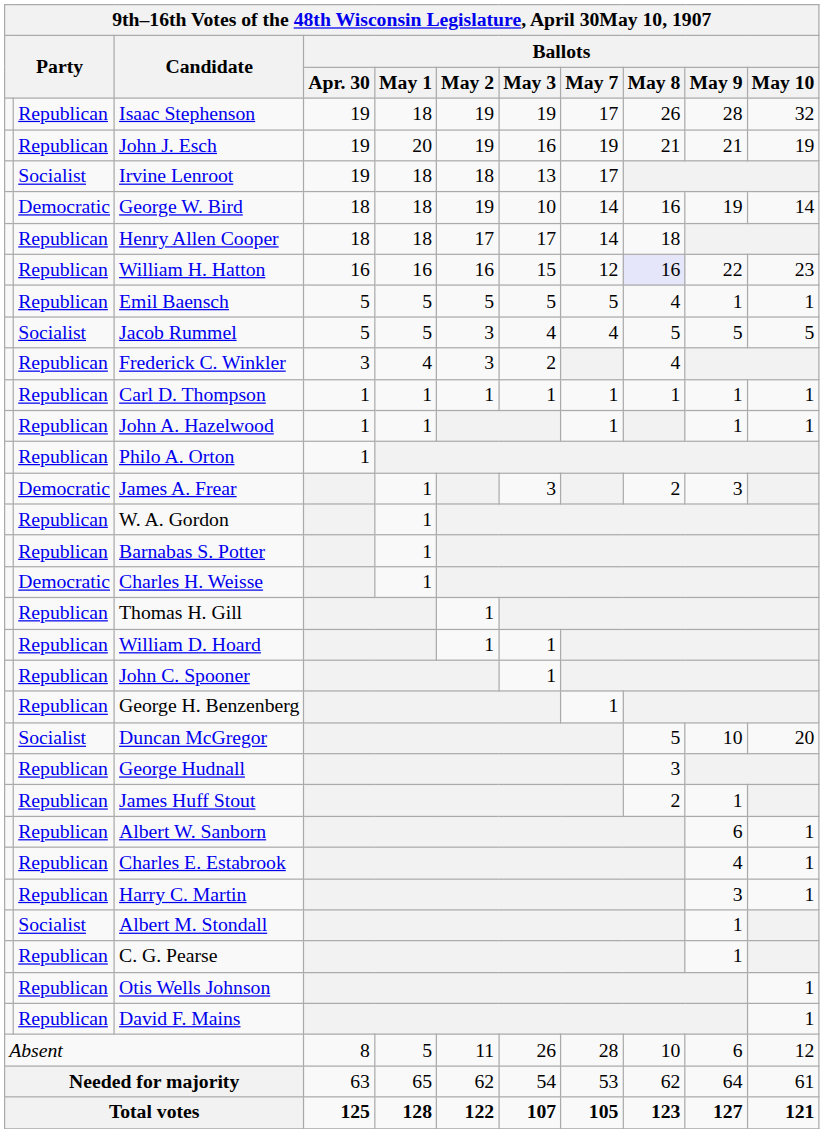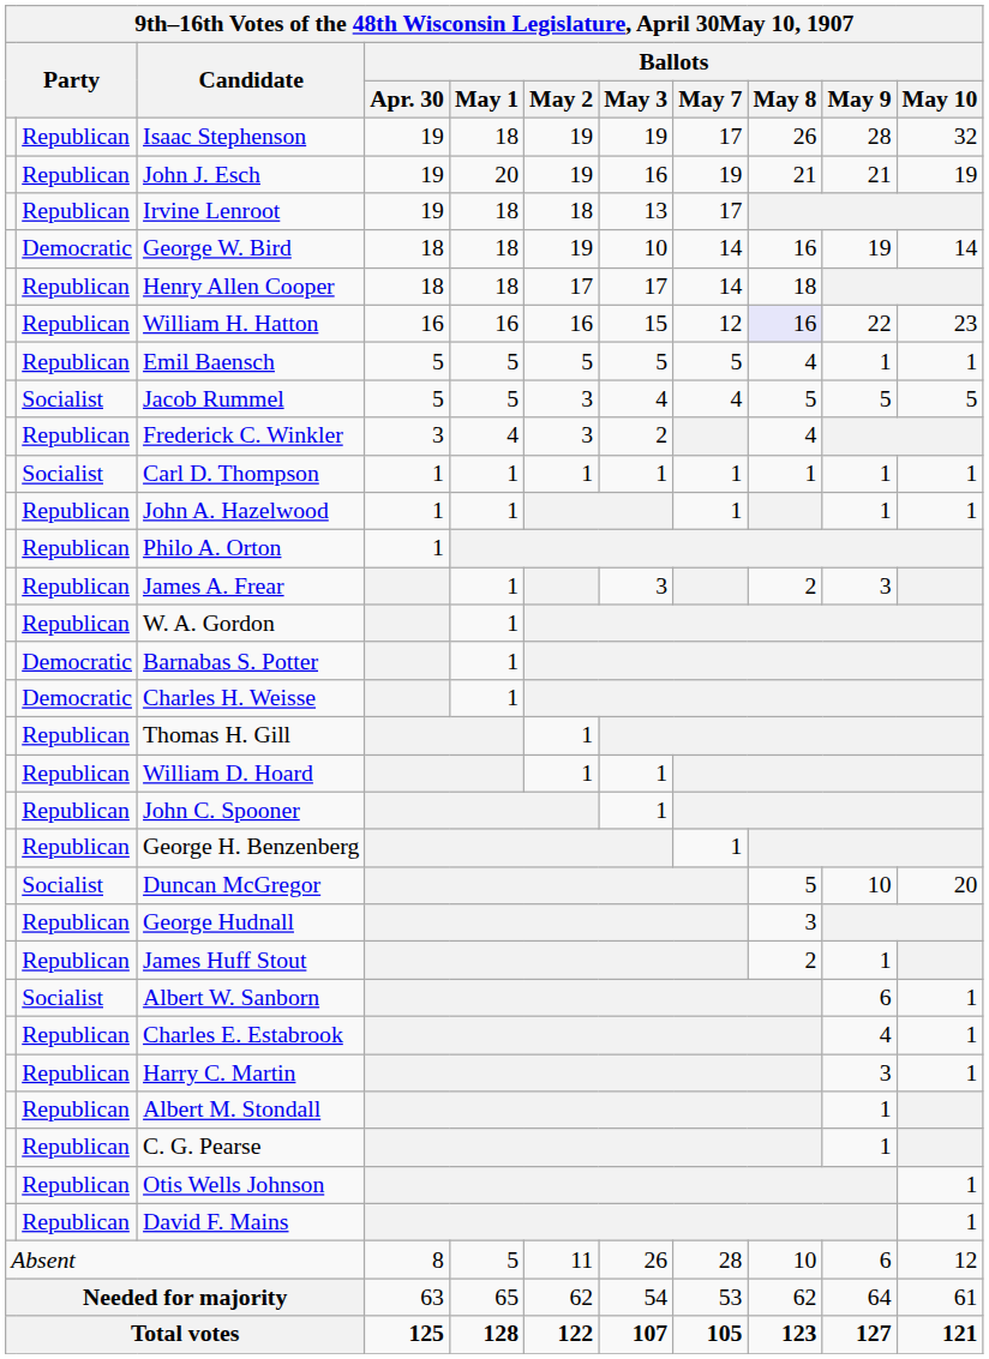Irvine Lenroot | column 2: Socialist -> Republican
Carl D. Thompson | column 2: Republican -> Socialist
James A. Frear | column 2: Democratic -> Republican
Barnabas S. Potter | column 2: Republican -> Democratic
Albert W. Sanborn | column 2: Republican -> Socialist
Albert M. Stondall | column 2: Socialist -> Republican
